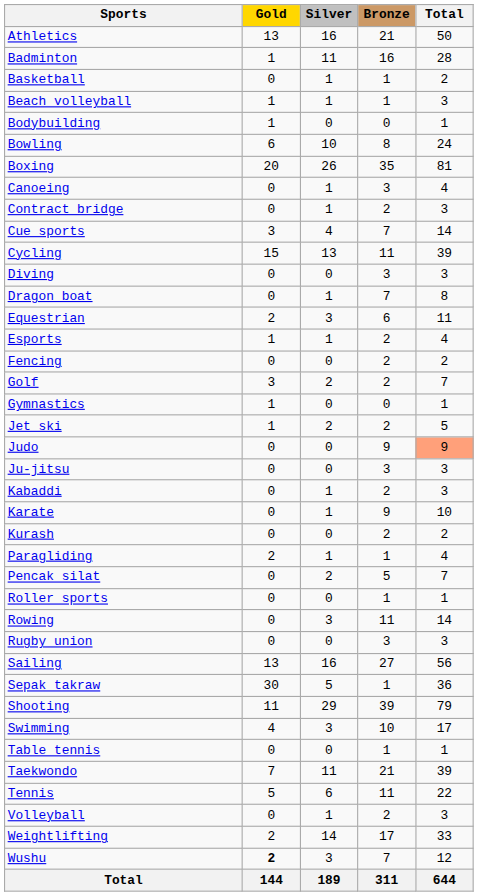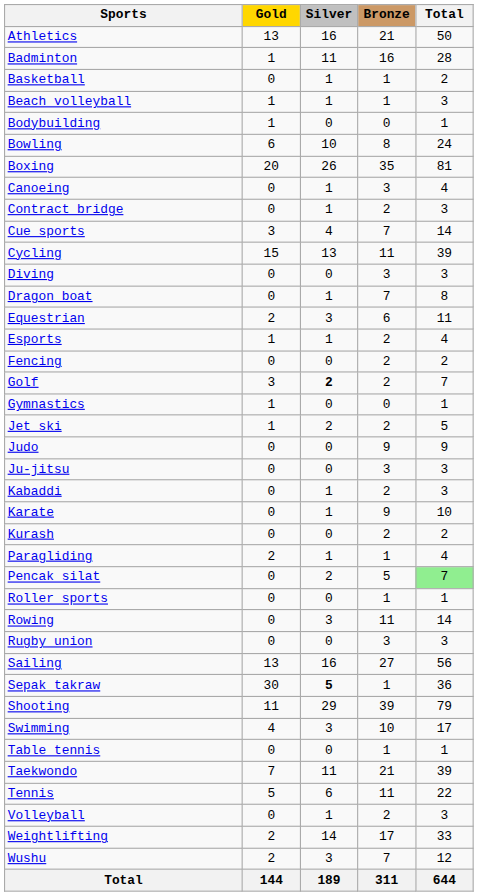Golf | Silver: normal -> bold
Judo | Total: lightsalmon background -> no background
Pencak silat | Total: no background -> lightgreen background
Sepak takraw | Silver: normal -> bold
Wushu | Gold: bold -> normal
